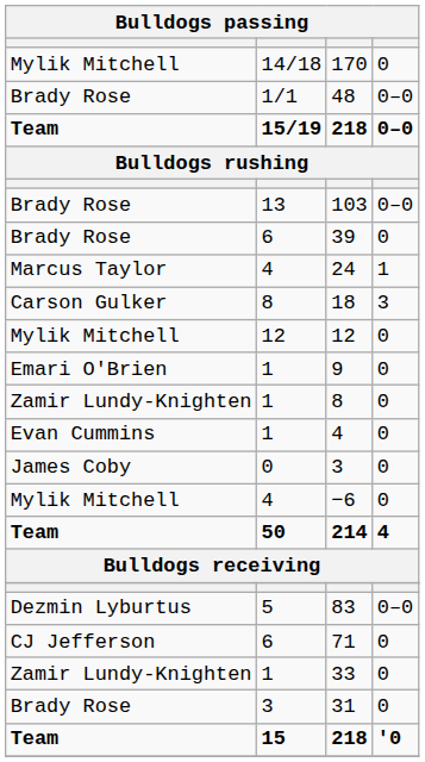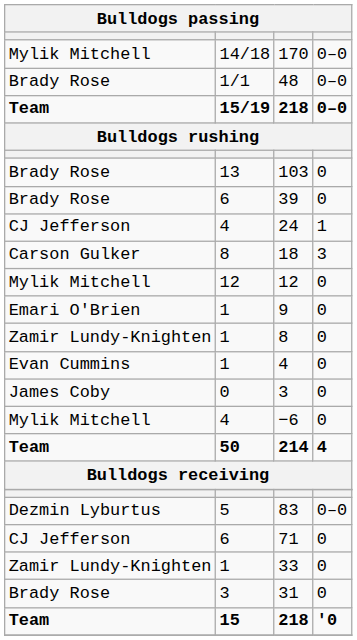170 | column 4: 0 -> 0–0
103 | column 4: 0–0 -> 0
24 | column 1: Marcus Taylor -> CJ Jefferson
